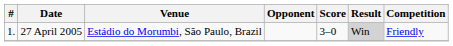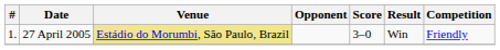27 April 2005 | Venue: no background -> khaki background
27 April 2005 | Result: lightgrey background -> no background
